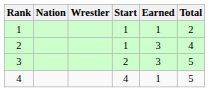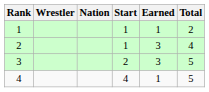columns swapped: Wrestler <-> Nation
